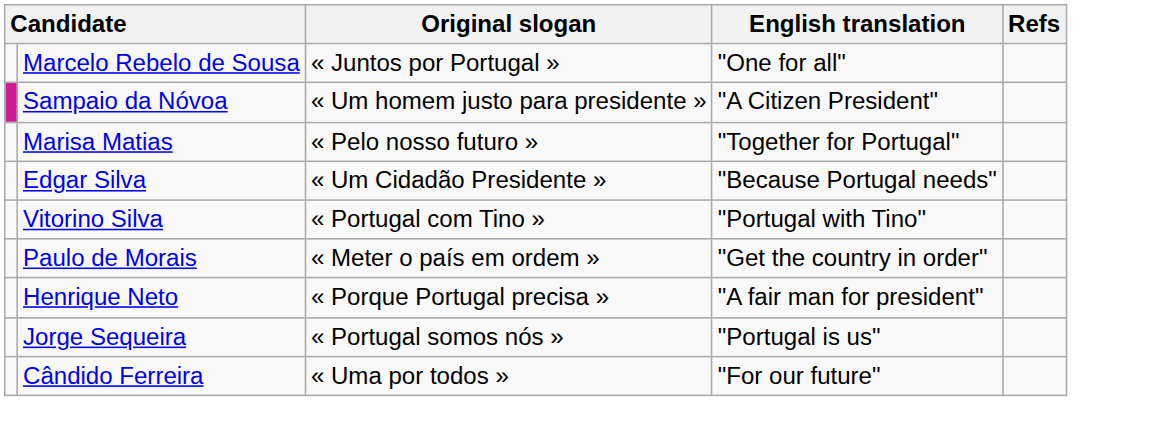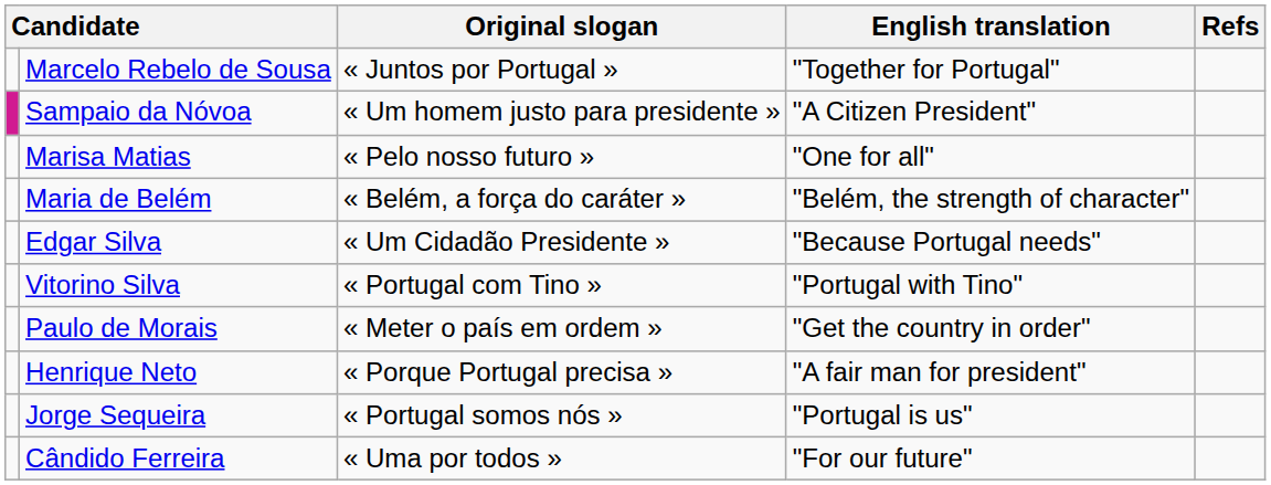Marcelo Rebelo de Sousa | English translation: "One for all" -> "Together for Portugal"
Marisa Matias | English translation: "Together for Portugal" -> "One for all"
+ row: Maria de Belém | « Belém, a força do caráter » | "Belém, the strength of character"
